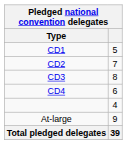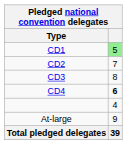CD1 | column 2: no background -> lightgreen background
CD4 | column 2: normal -> bold
